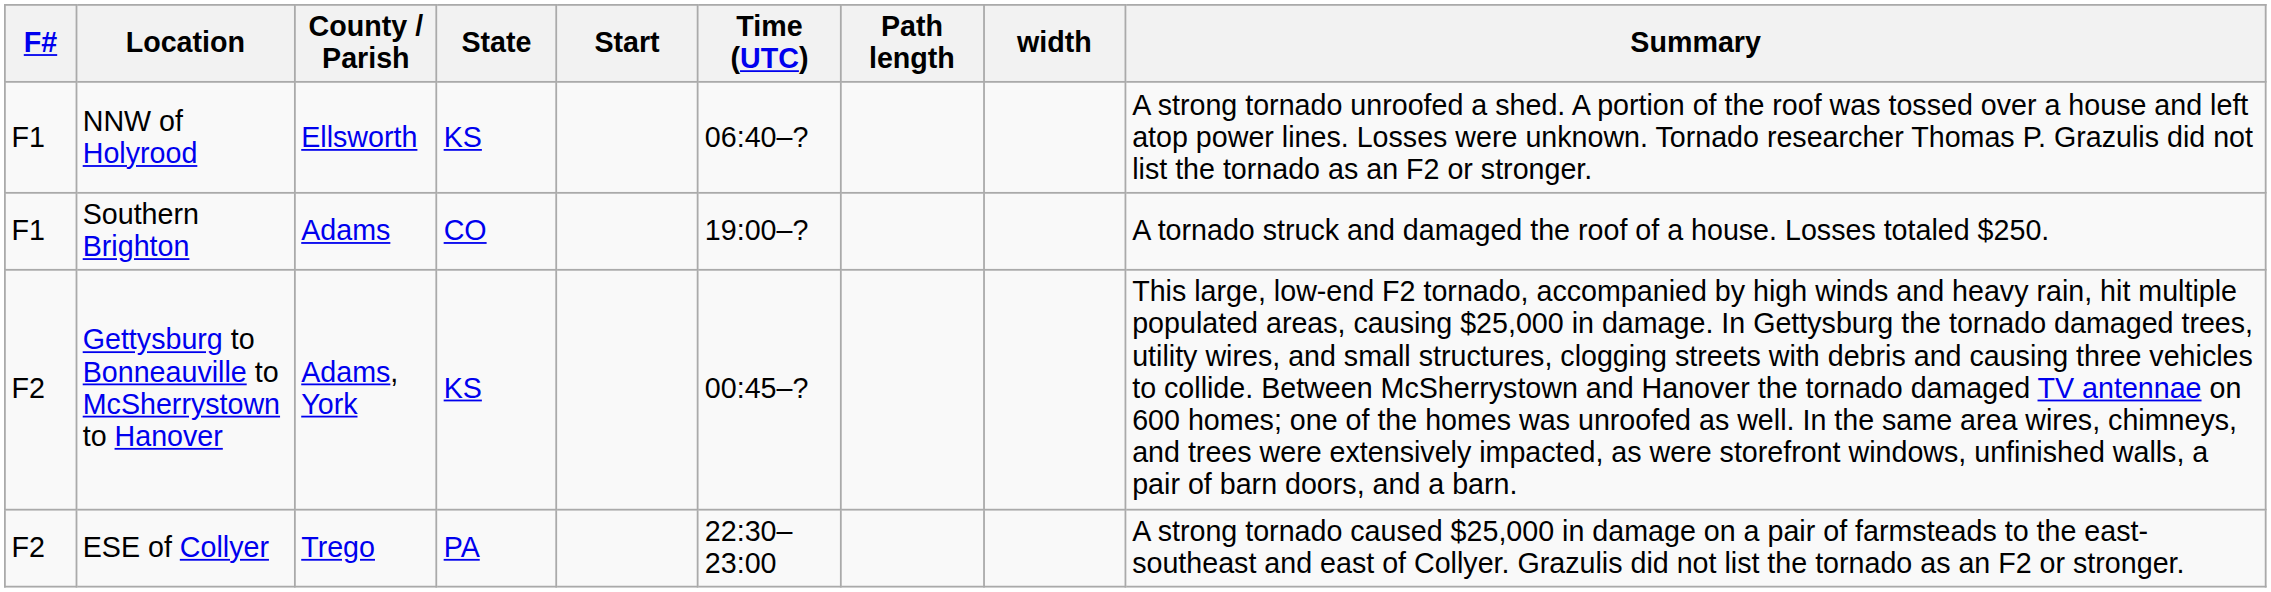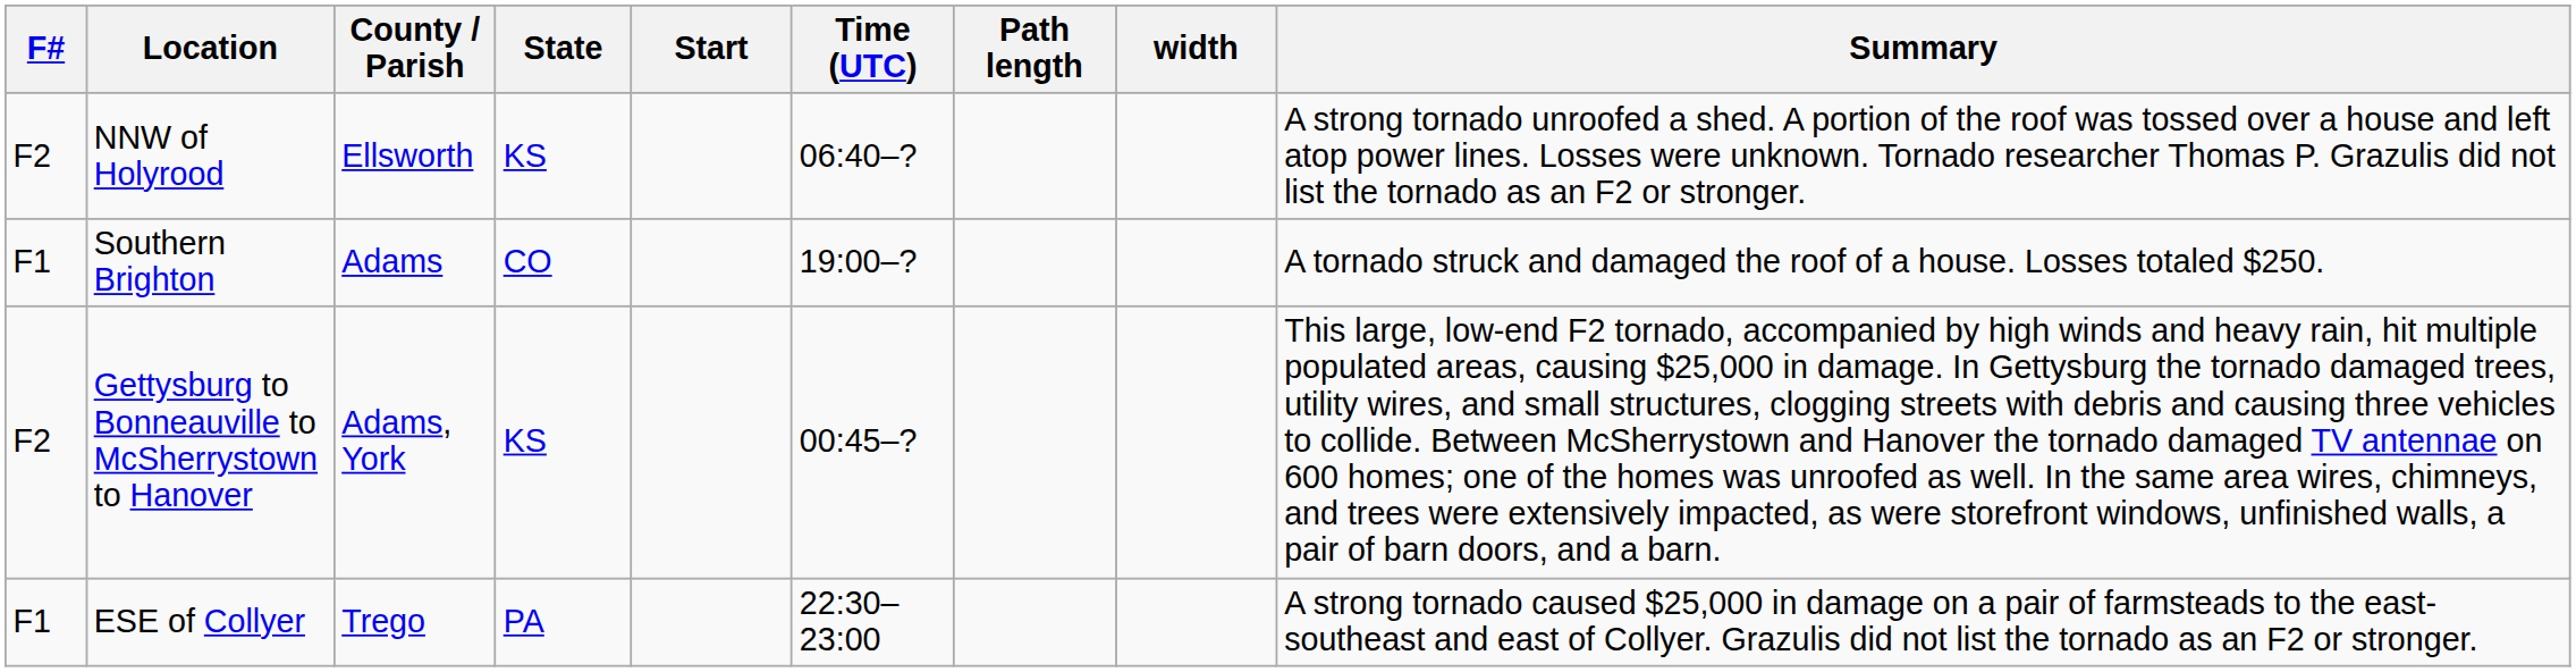NNW of Holyrood | F#: F1 -> F2
ESE of Collyer | F#: F2 -> F1
